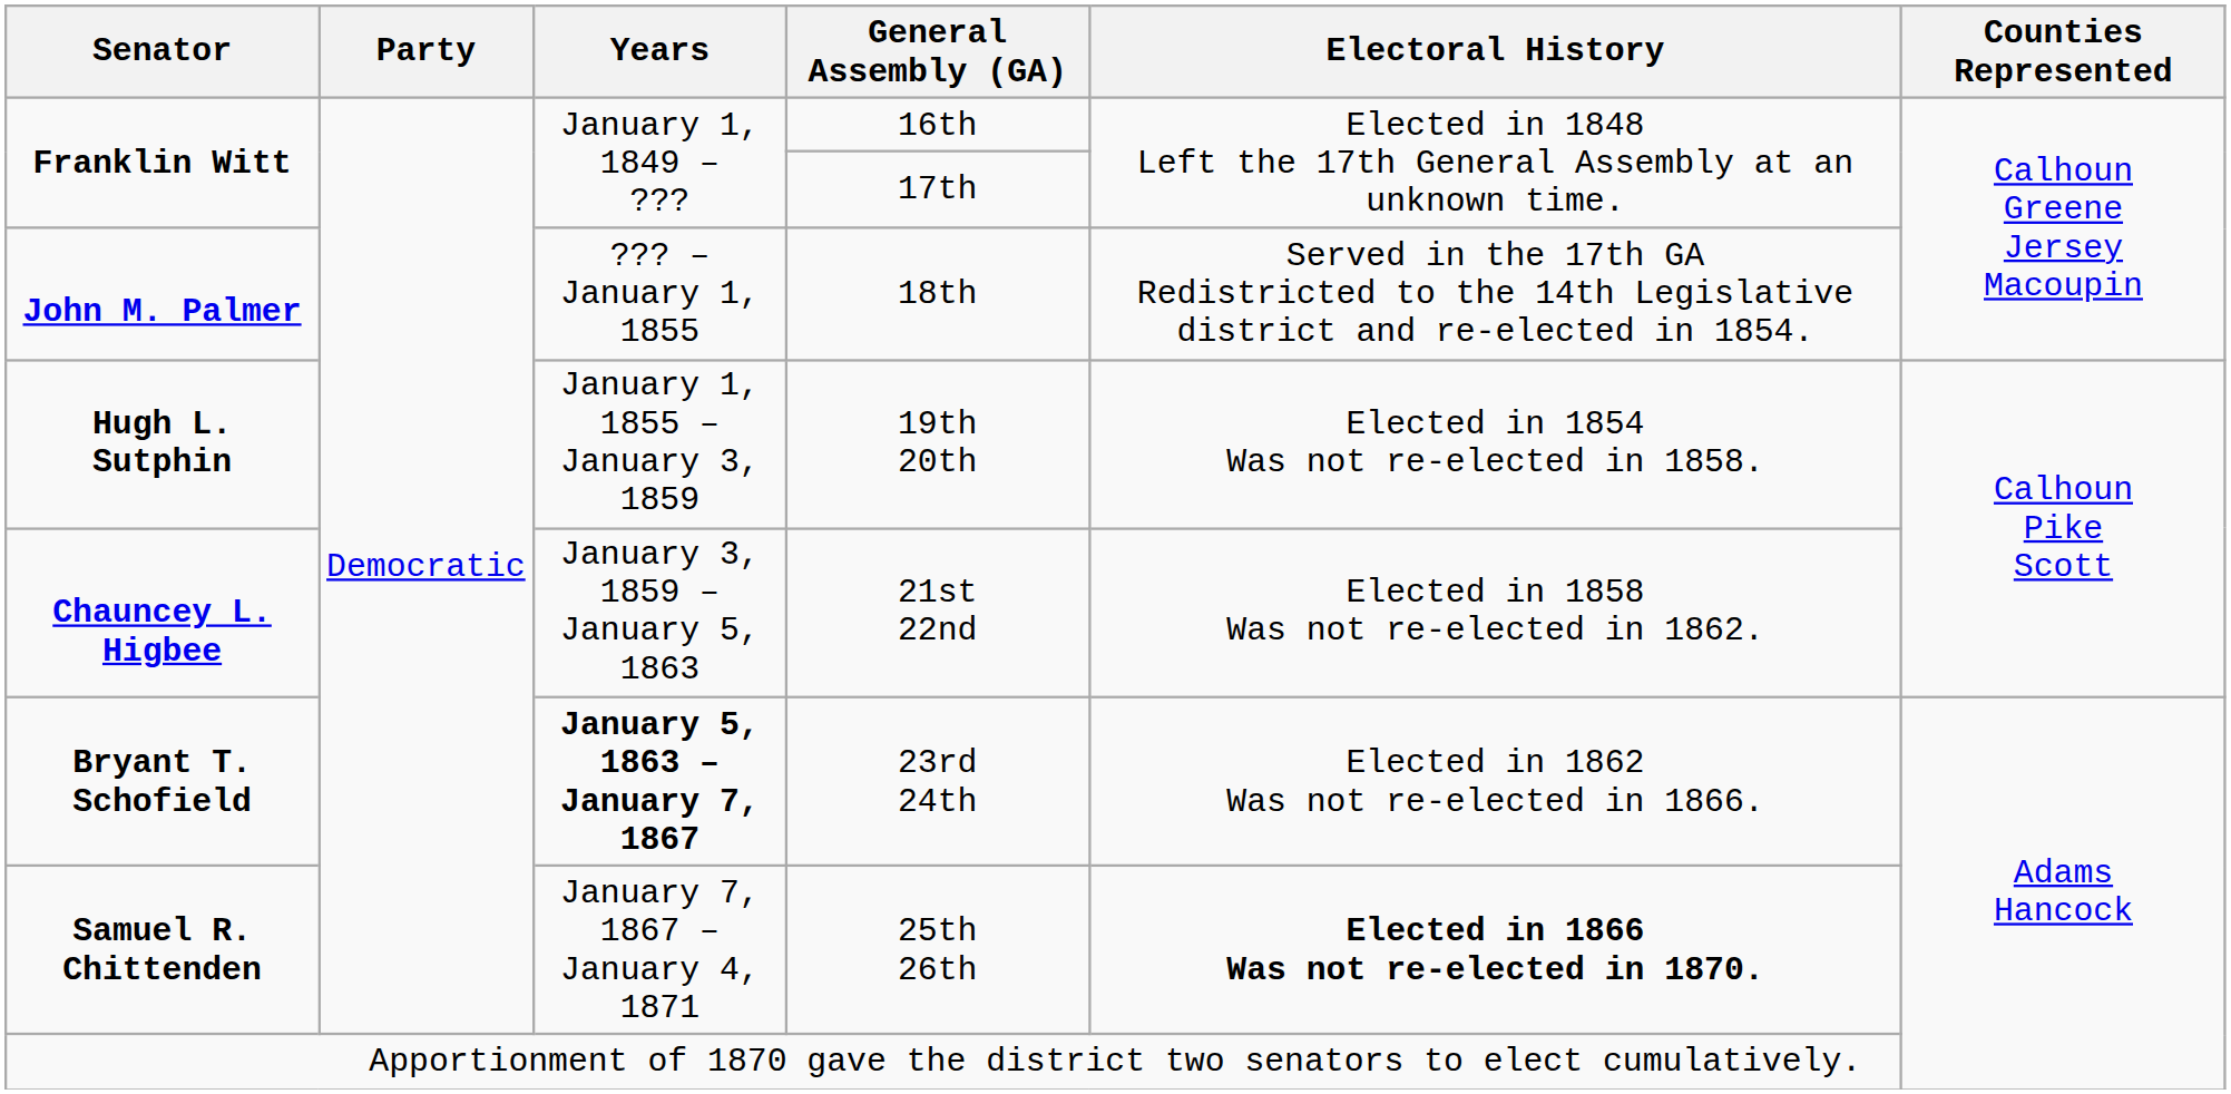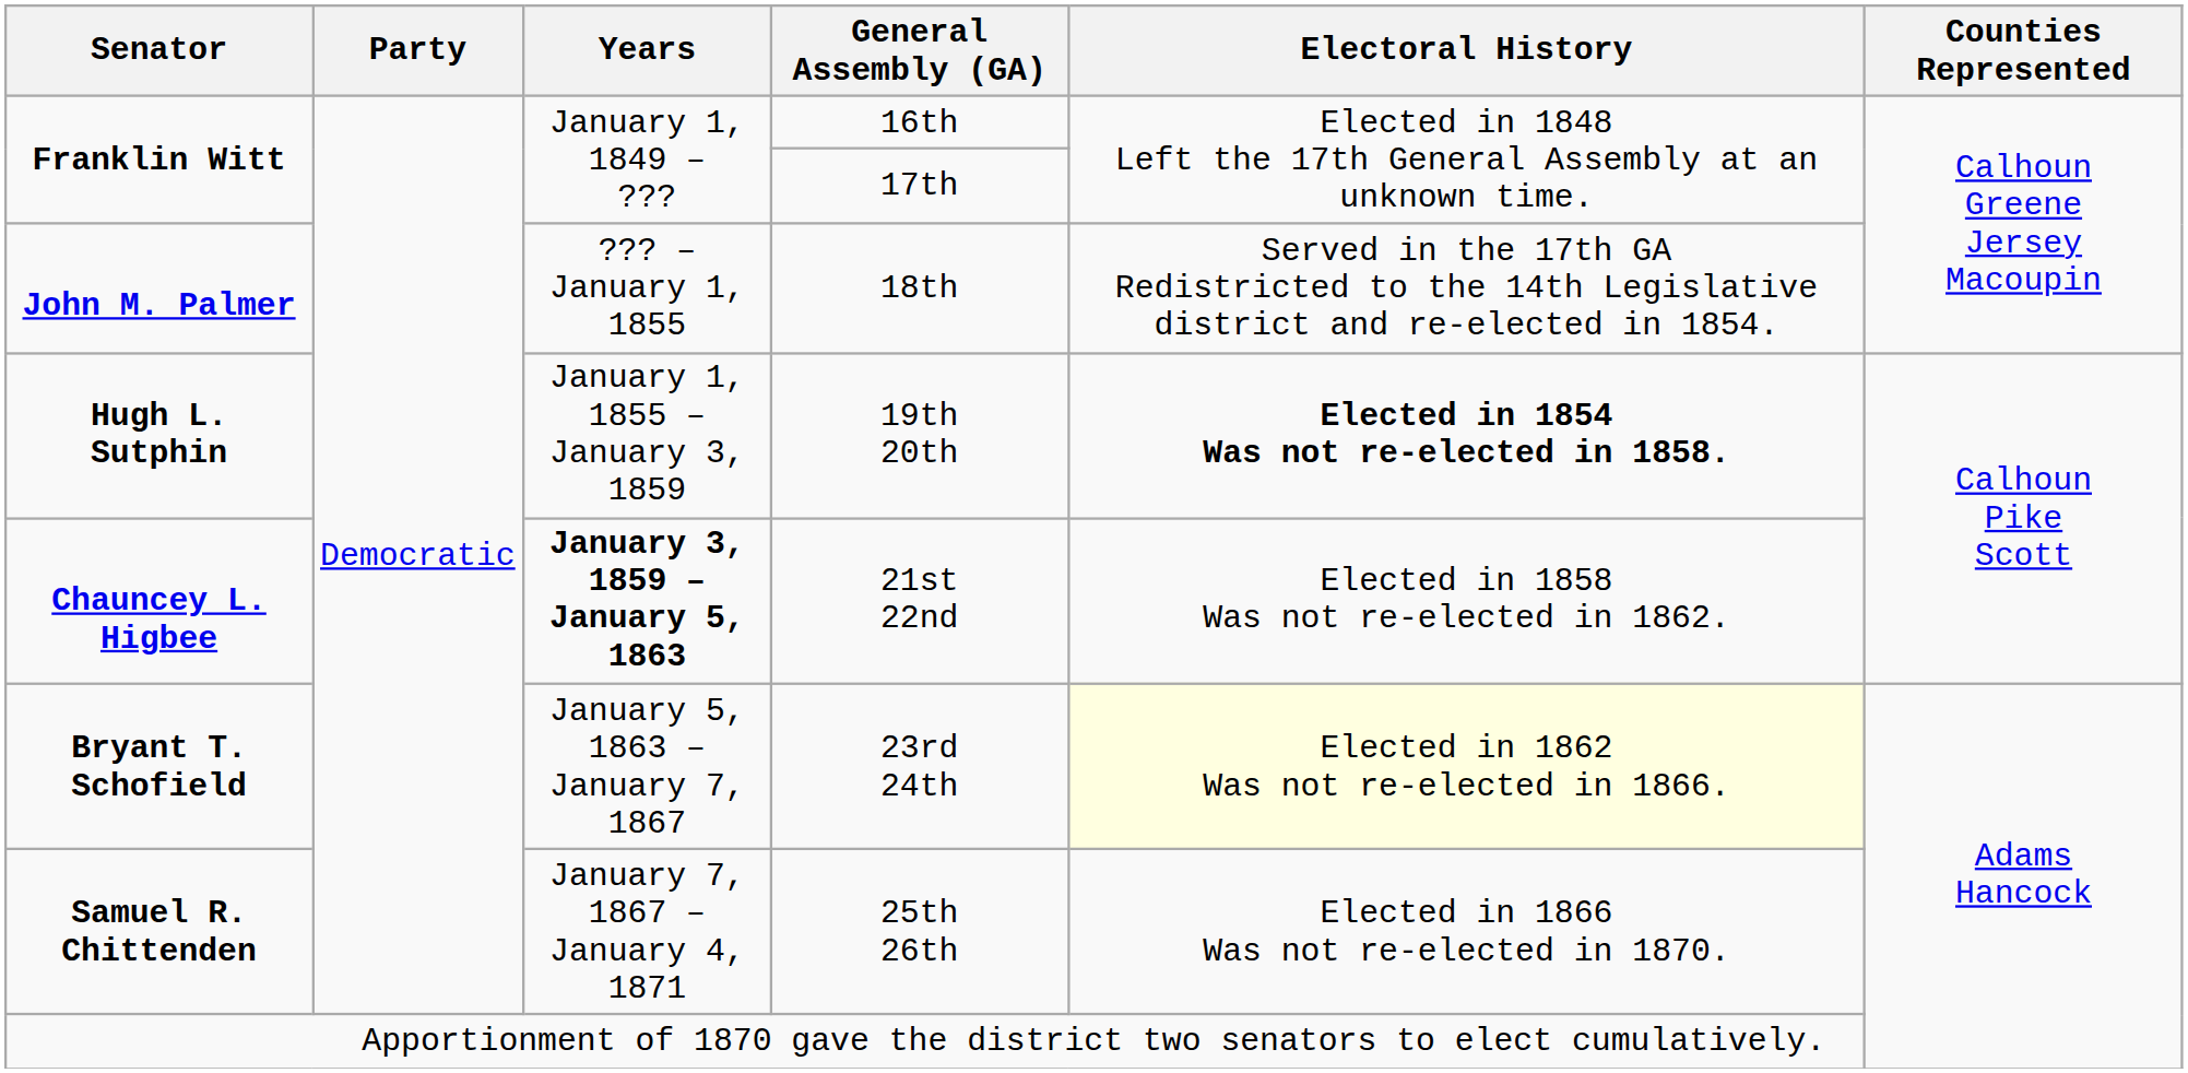19th 20th | Electoral History: normal -> bold
21st 22nd | Years: normal -> bold
23rd 24th | Years: bold -> normal
23rd 24th | Electoral History: no background -> lightyellow background
25th 26th | Electoral History: bold -> normal
